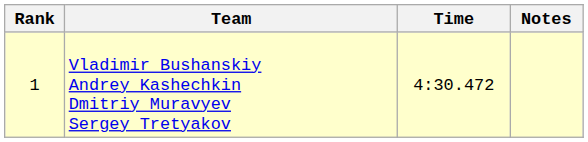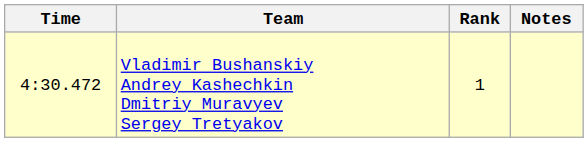columns swapped: Rank <-> Time
